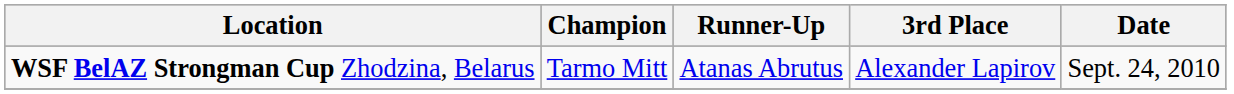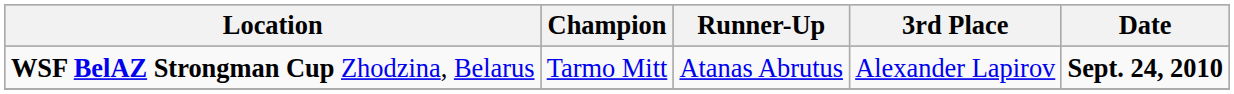WSF BelAZ Strongman Cup Zhodzina, Belarus | Date: normal -> bold
